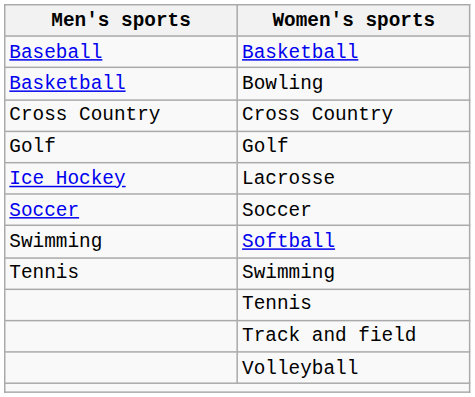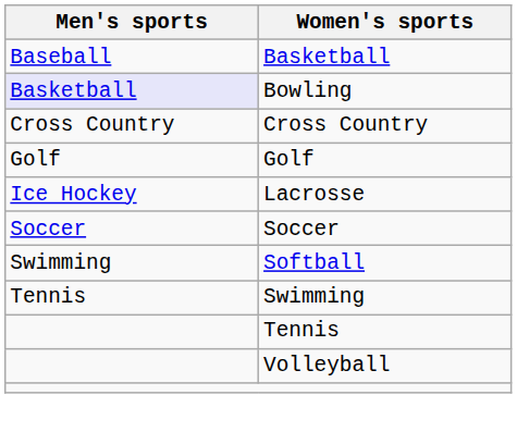Bowling | Men's sports: no background -> lavender background
- row: Track and field
